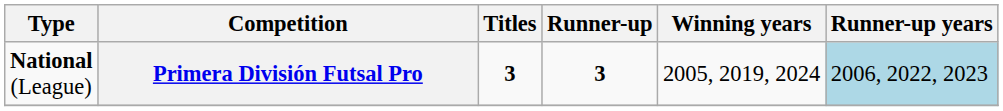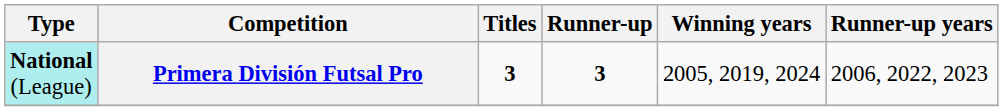Primera División Futsal Pro | Type: no background -> paleturquoise background
Primera División Futsal Pro | Runner-up years: lightblue background -> no background
